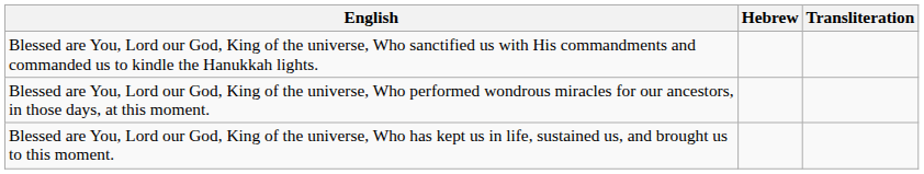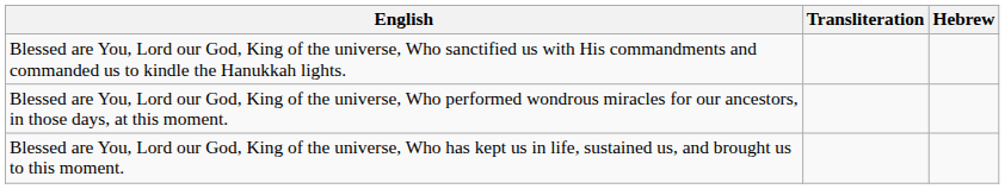columns swapped: Hebrew <-> Transliteration
